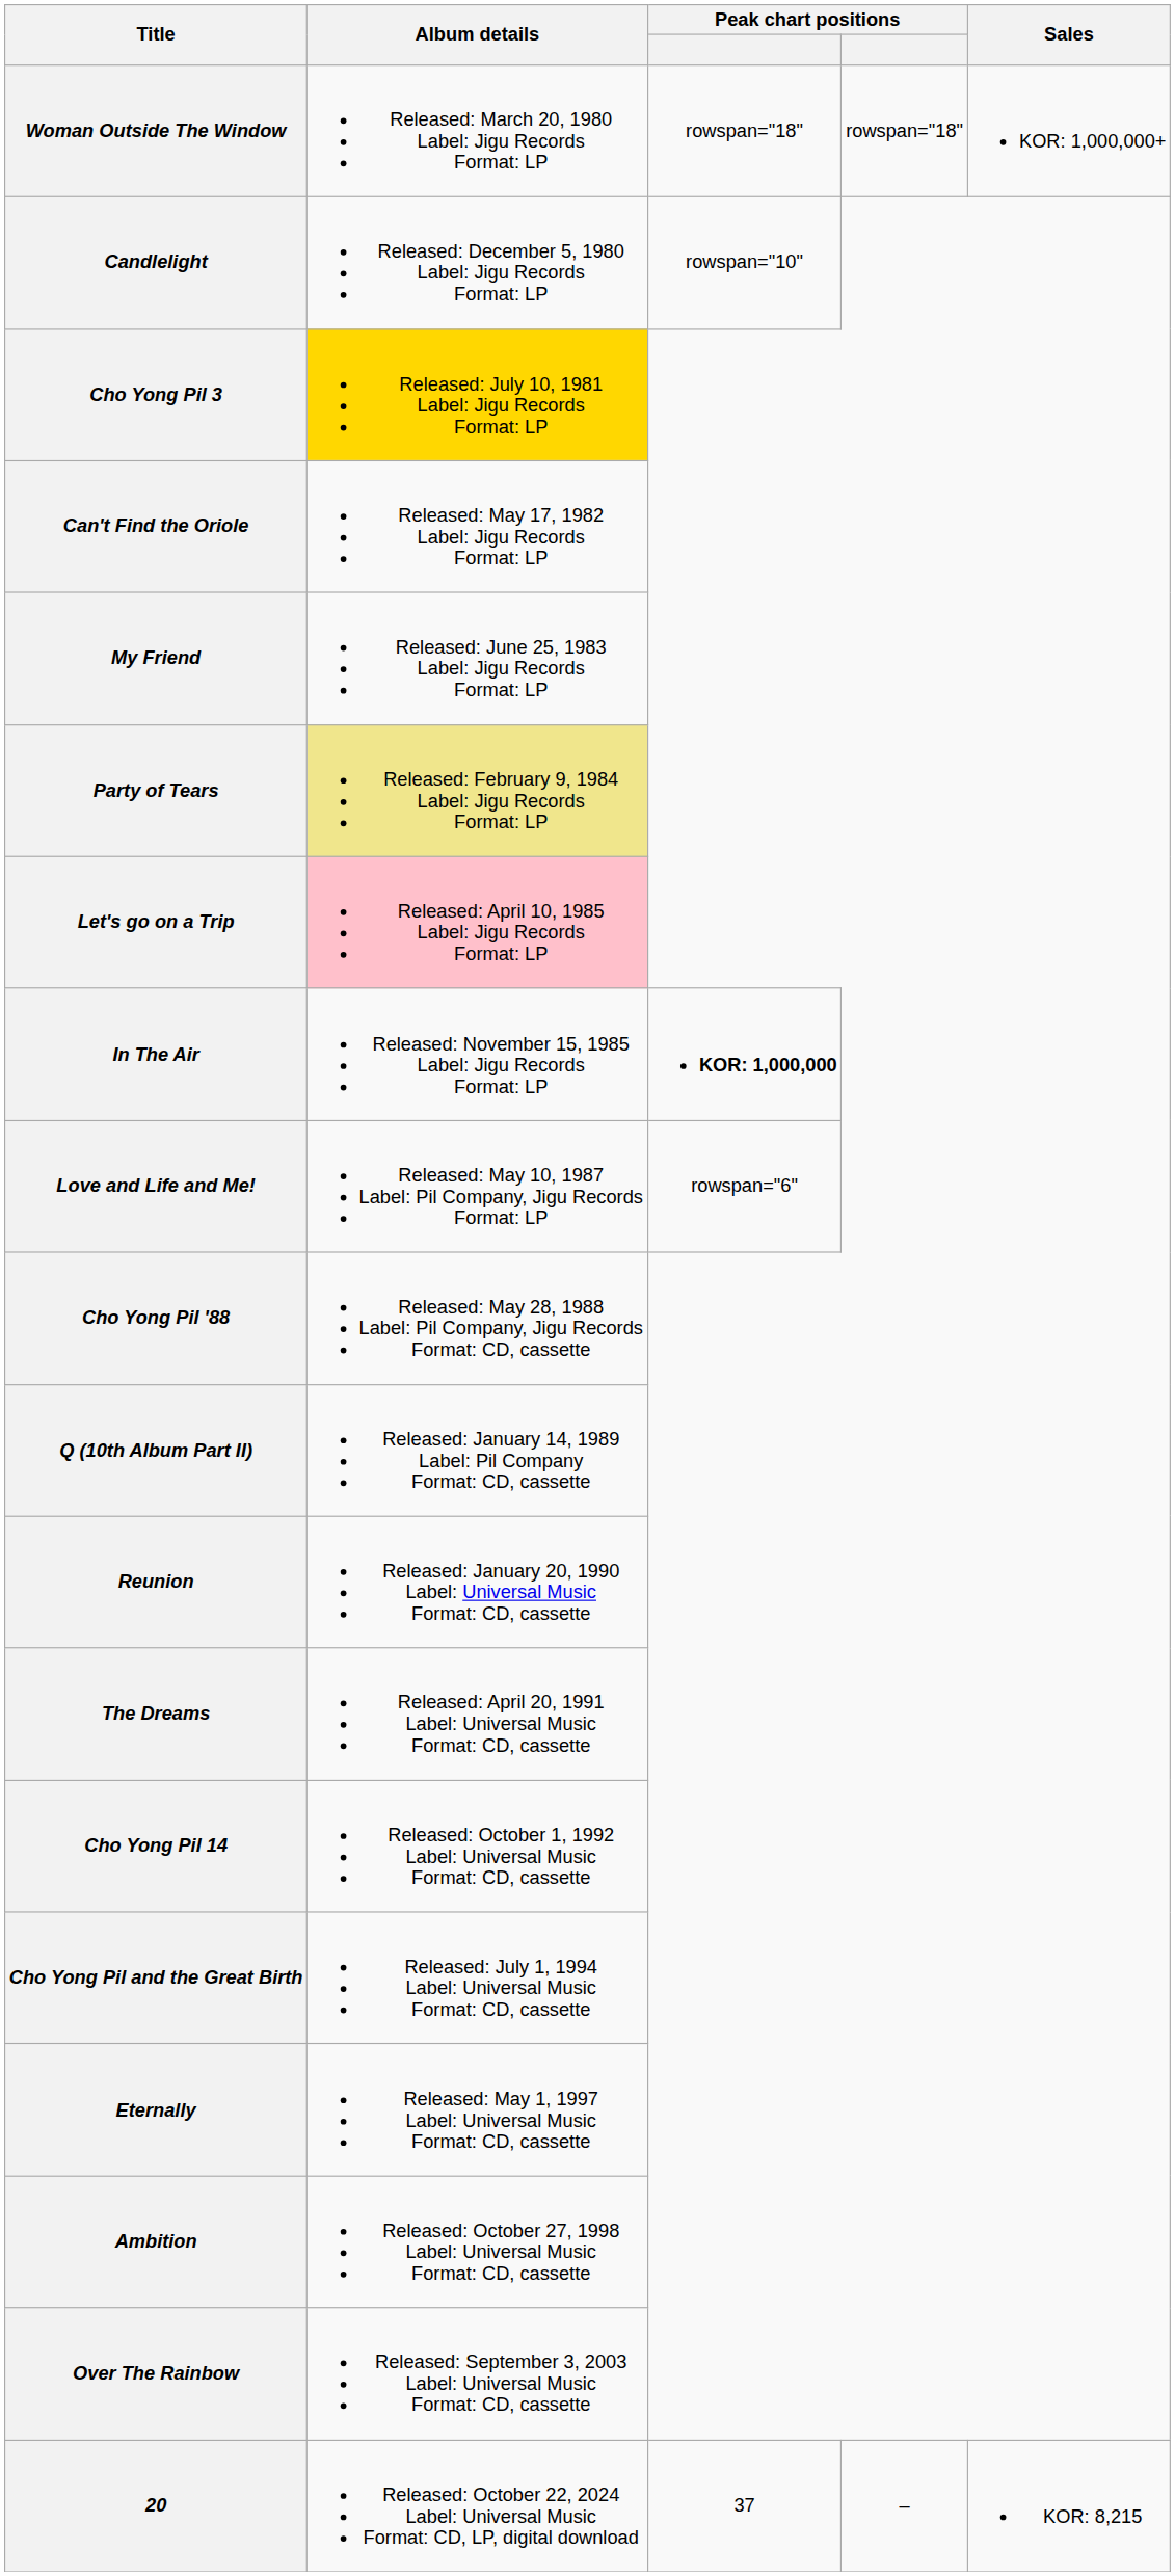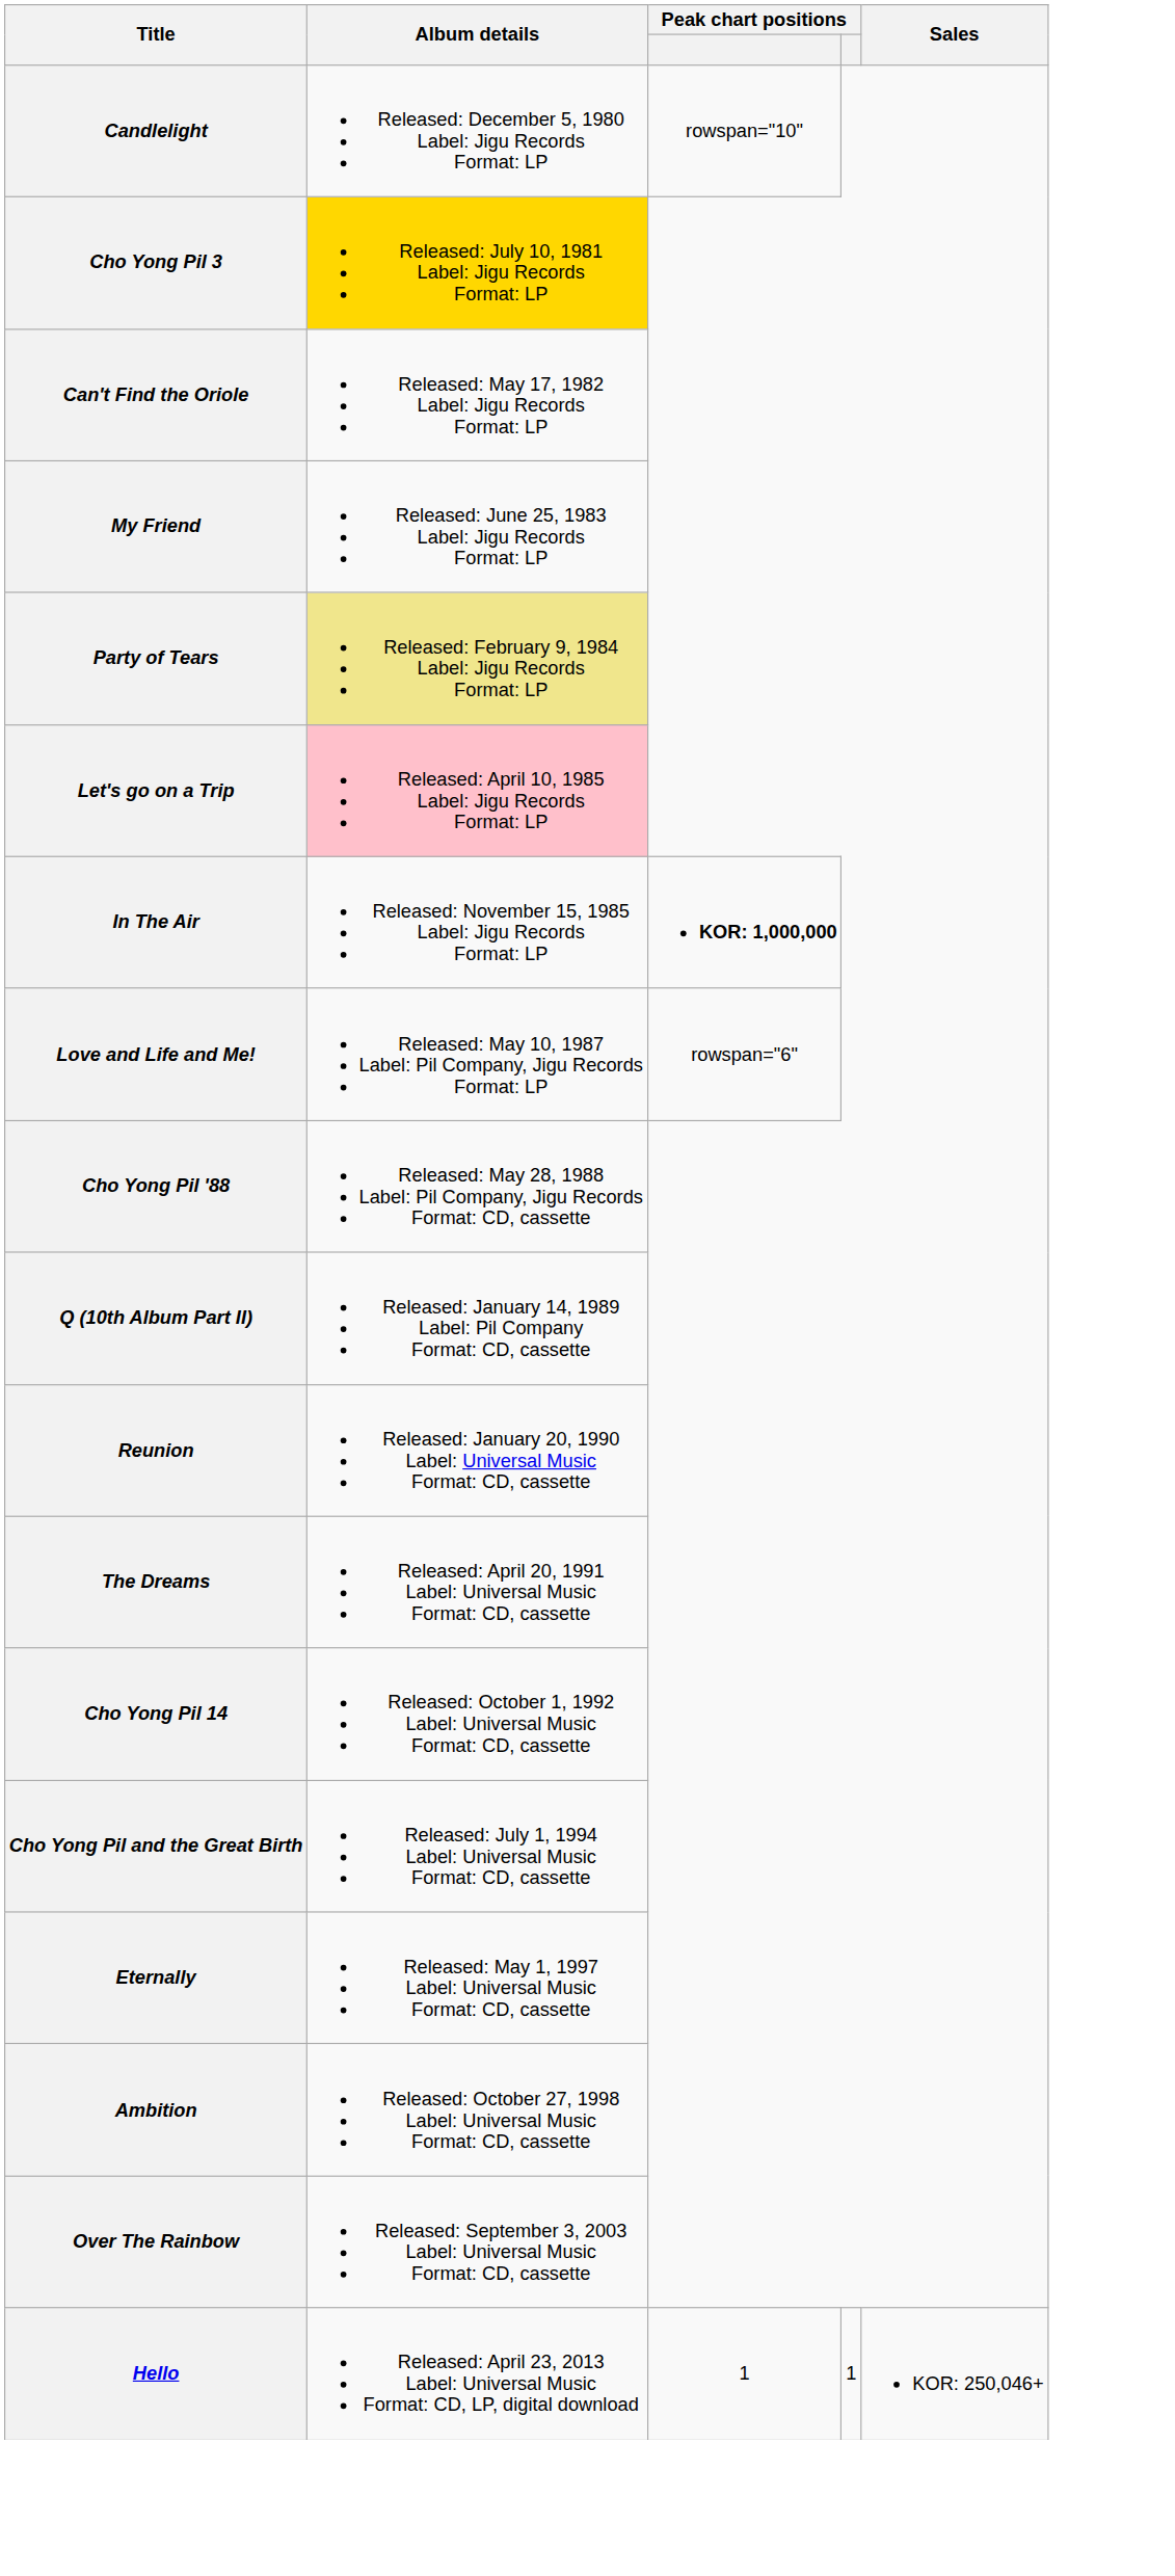- row: Woman Outside The Window | Released: March 20, 1980 Label: Jigu Records Format: LP | rowspan="18" | rowspan="18" | KOR: 1,000,000+
+ row: Hello | Released: April 23, 2013 Label: Universal Music Format: CD, LP, digital download | 1 | 1 | KOR: 250,046+
- row: 20 | Released: October 22, 2024 Label: Universal Music Format: CD, LP, digital download | 37 | – | KOR: 8,215
